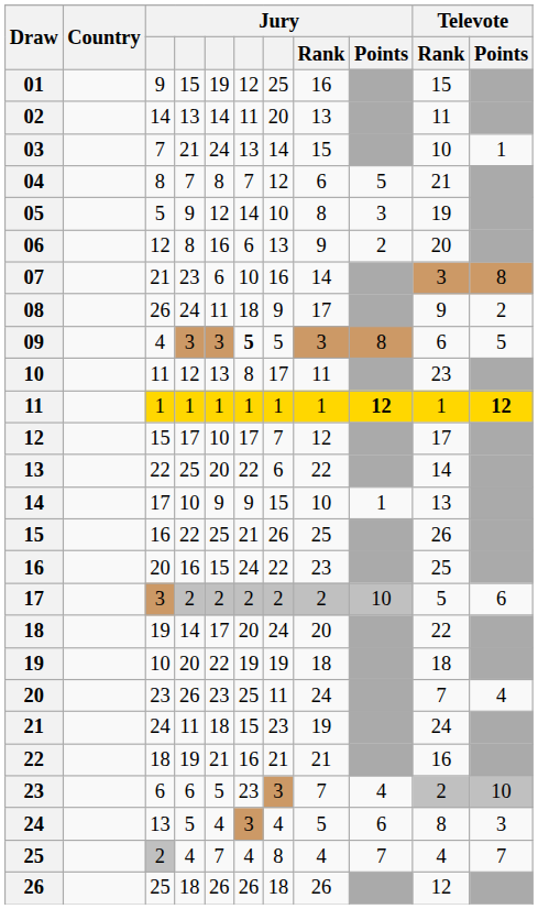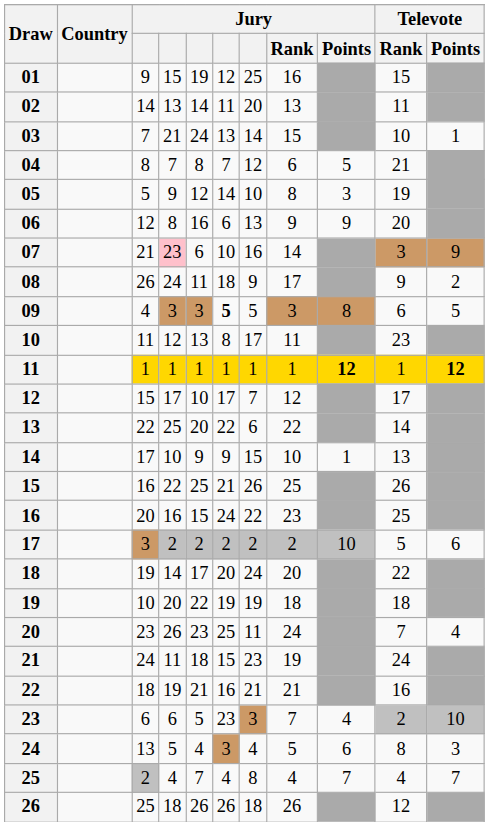06 | Jury / Points: 2 -> 9
07 | column 4: no background -> pink background
07 | Televote / Points: 8 -> 9
